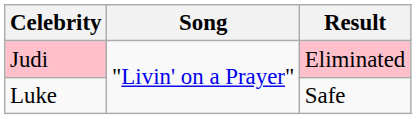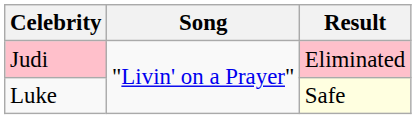Luke | Result: no background -> lightyellow background
